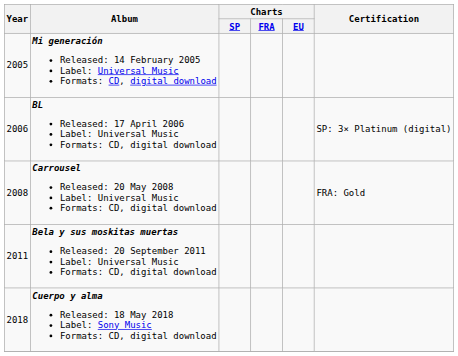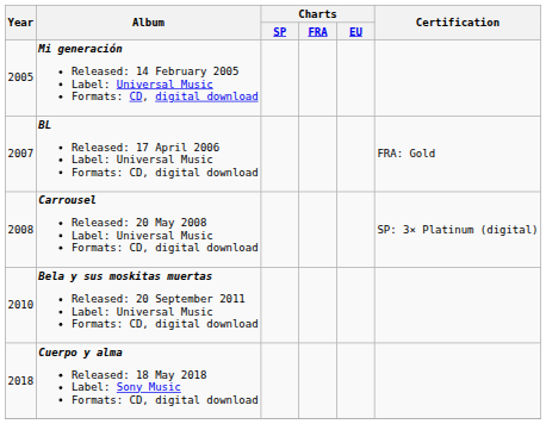row 4 | Year: 2006 -> 2007
row 4 | Certification: SP: 3× Platinum (digital) -> FRA: Gold
row 5 | Certification: FRA: Gold -> SP: 3× Platinum (digital)
row 6 | Year: 2011 -> 2010
